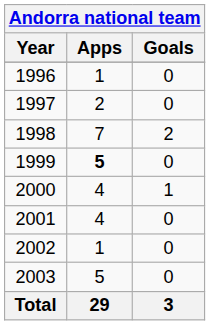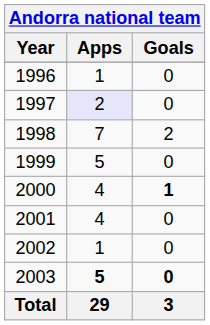1997 | Apps: no background -> lavender background
1999 | Apps: bold -> normal
2000 | Goals: normal -> bold
2003 | Apps: normal -> bold
2003 | Goals: normal -> bold
